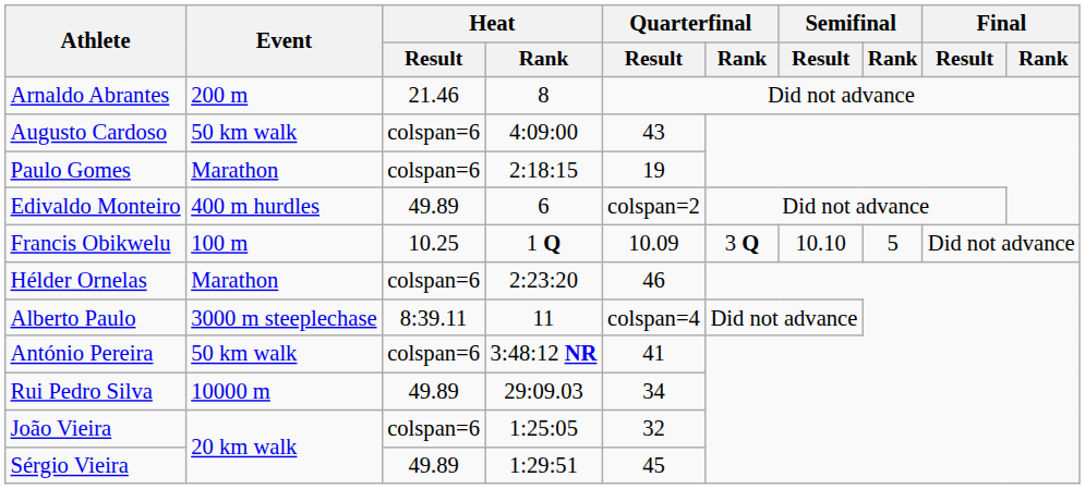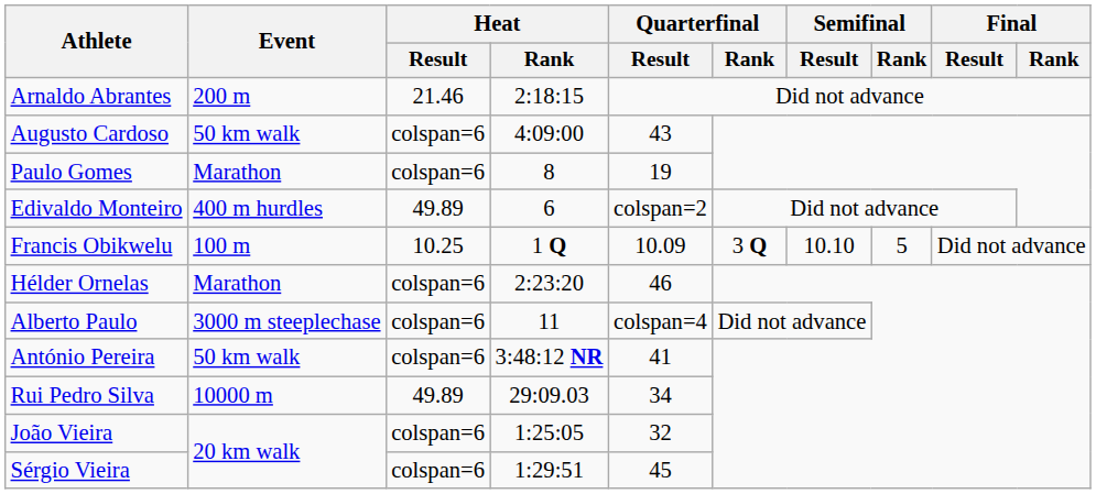Arnaldo Abrantes | Heat / Rank: 8 -> 2:18:15
Paulo Gomes | Heat / Rank: 2:18:15 -> 8
Alberto Paulo | Heat / Result: 8:39.11 -> colspan=6
Sérgio Vieira | Heat / Result: 49.89 -> colspan=6
